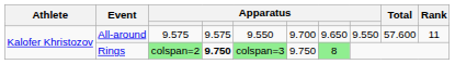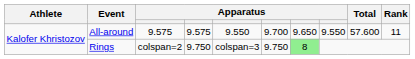Rings | column 3: lightgreen background -> no background
Rings | column 4: bold -> normal
Rings | column 5: lightgreen background -> no background
